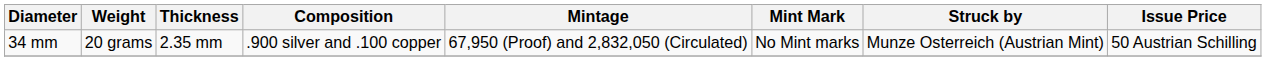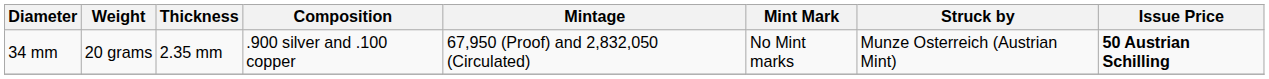34 mm | Issue Price: normal -> bold
